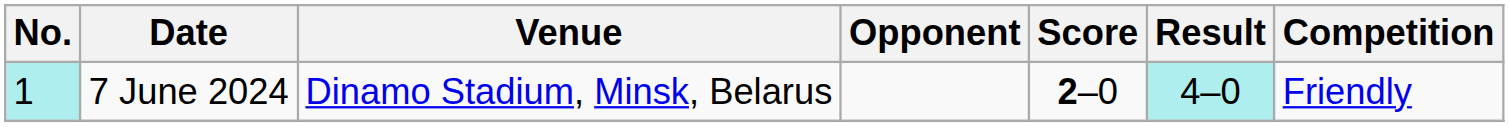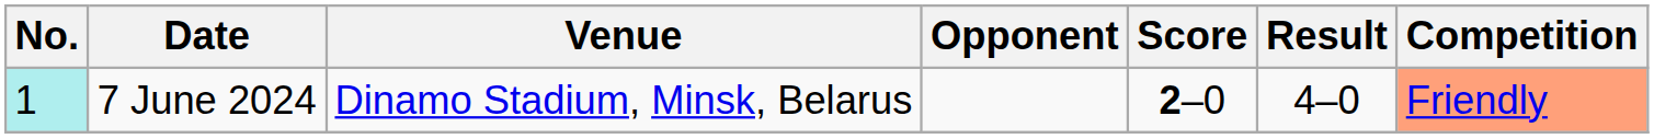7 June 2024 | Result: paleturquoise background -> no background
7 June 2024 | Competition: no background -> lightsalmon background
